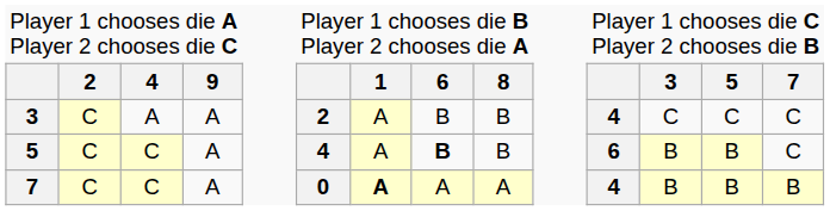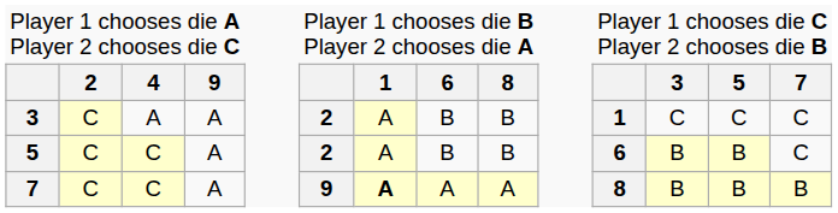row 3 | column 11: 4 -> 1
row 4 | column 6: 4 -> 2
row 4 | column 8: bold -> normal
row 5 | column 6: 0 -> 9
row 5 | column 11: 4 -> 8
